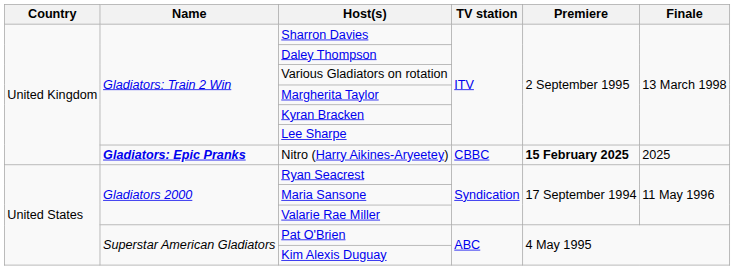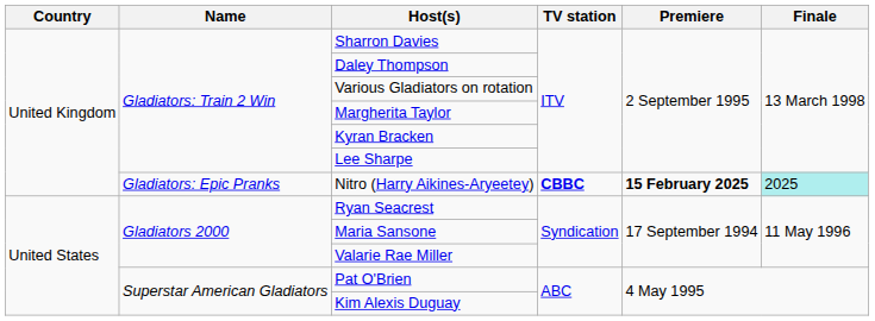Nitro (Harry Aikines-Aryeetey) | Name: bold -> normal
Nitro (Harry Aikines-Aryeetey) | TV station: normal -> bold
Nitro (Harry Aikines-Aryeetey) | Finale: no background -> paleturquoise background
